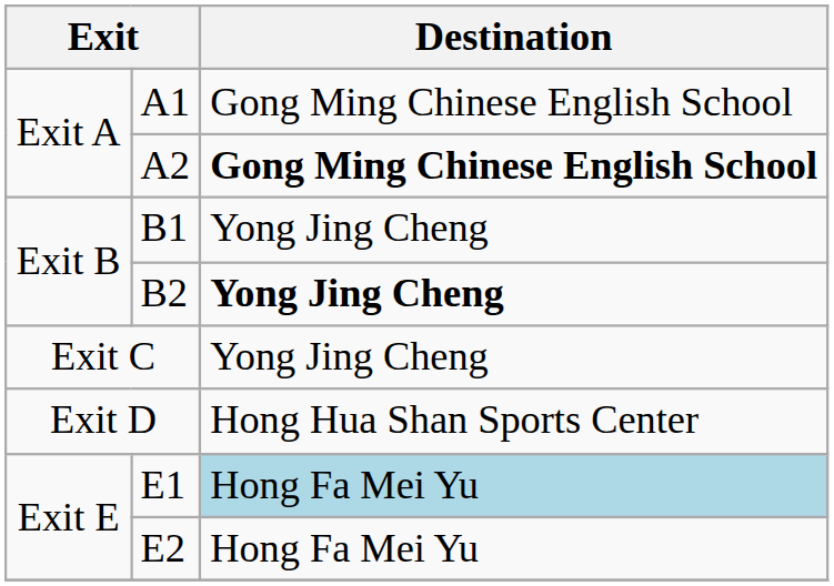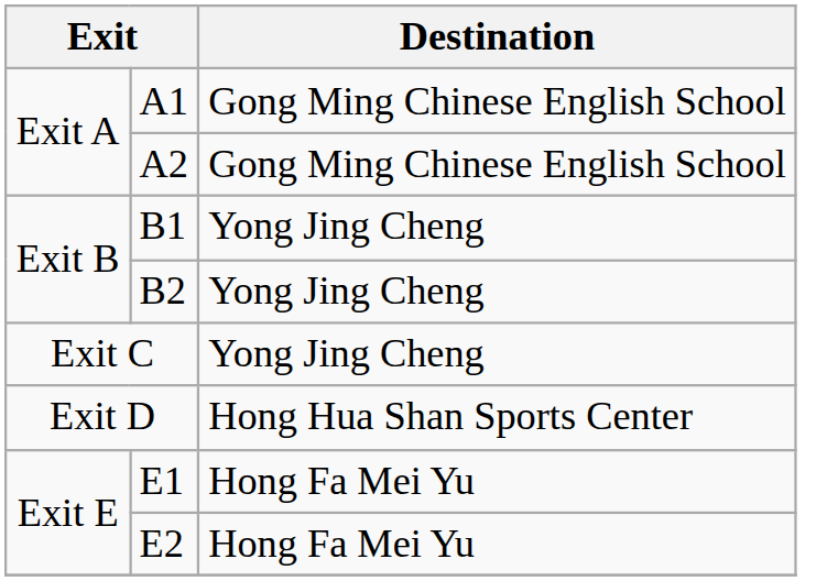A2 | Destination: bold -> normal
B2 | Destination: bold -> normal
E1 | Destination: lightblue background -> no background
